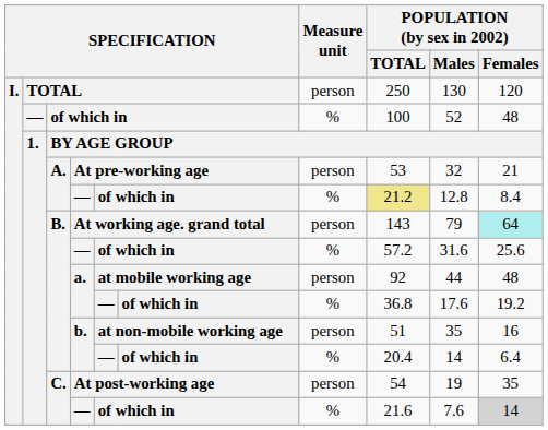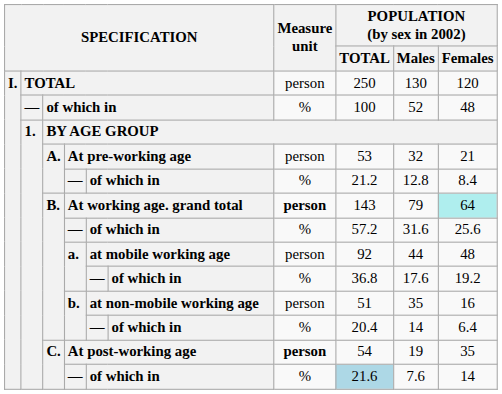A. / — | POPULATION (by sex in 2002) / TOTAL: khaki background -> no background
At working age. grand total | Measure unit: normal -> bold
At post-working age | Measure unit: normal -> bold
C. / — | POPULATION (by sex in 2002) / TOTAL: no background -> lightblue background
C. / — | POPULATION (by sex in 2002) / Females: lightgrey background -> no background
